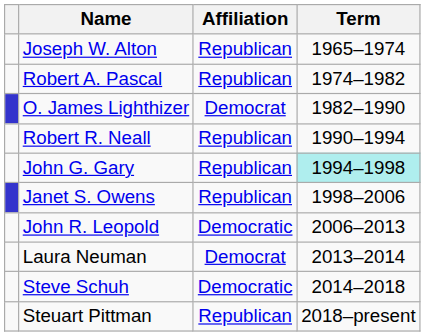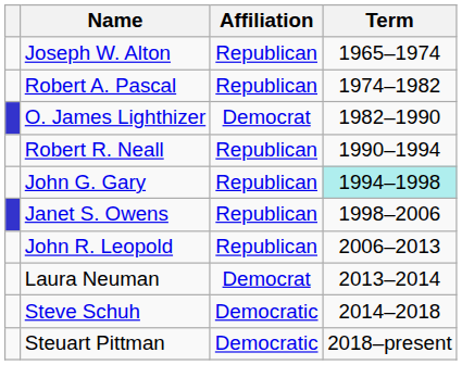John R. Leopold | Affiliation: Democratic -> Republican
Steuart Pittman | Affiliation: Republican -> Democratic
